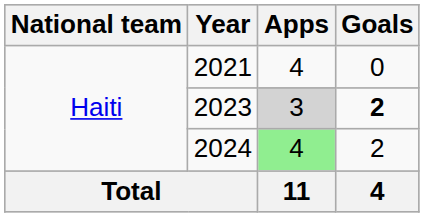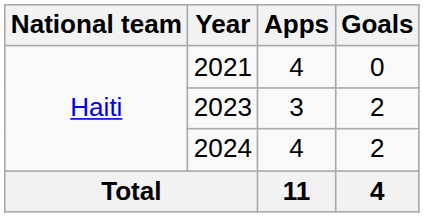2023 | Apps: lightgrey background -> no background
2023 | Goals: bold -> normal
2024 | Apps: lightgreen background -> no background
